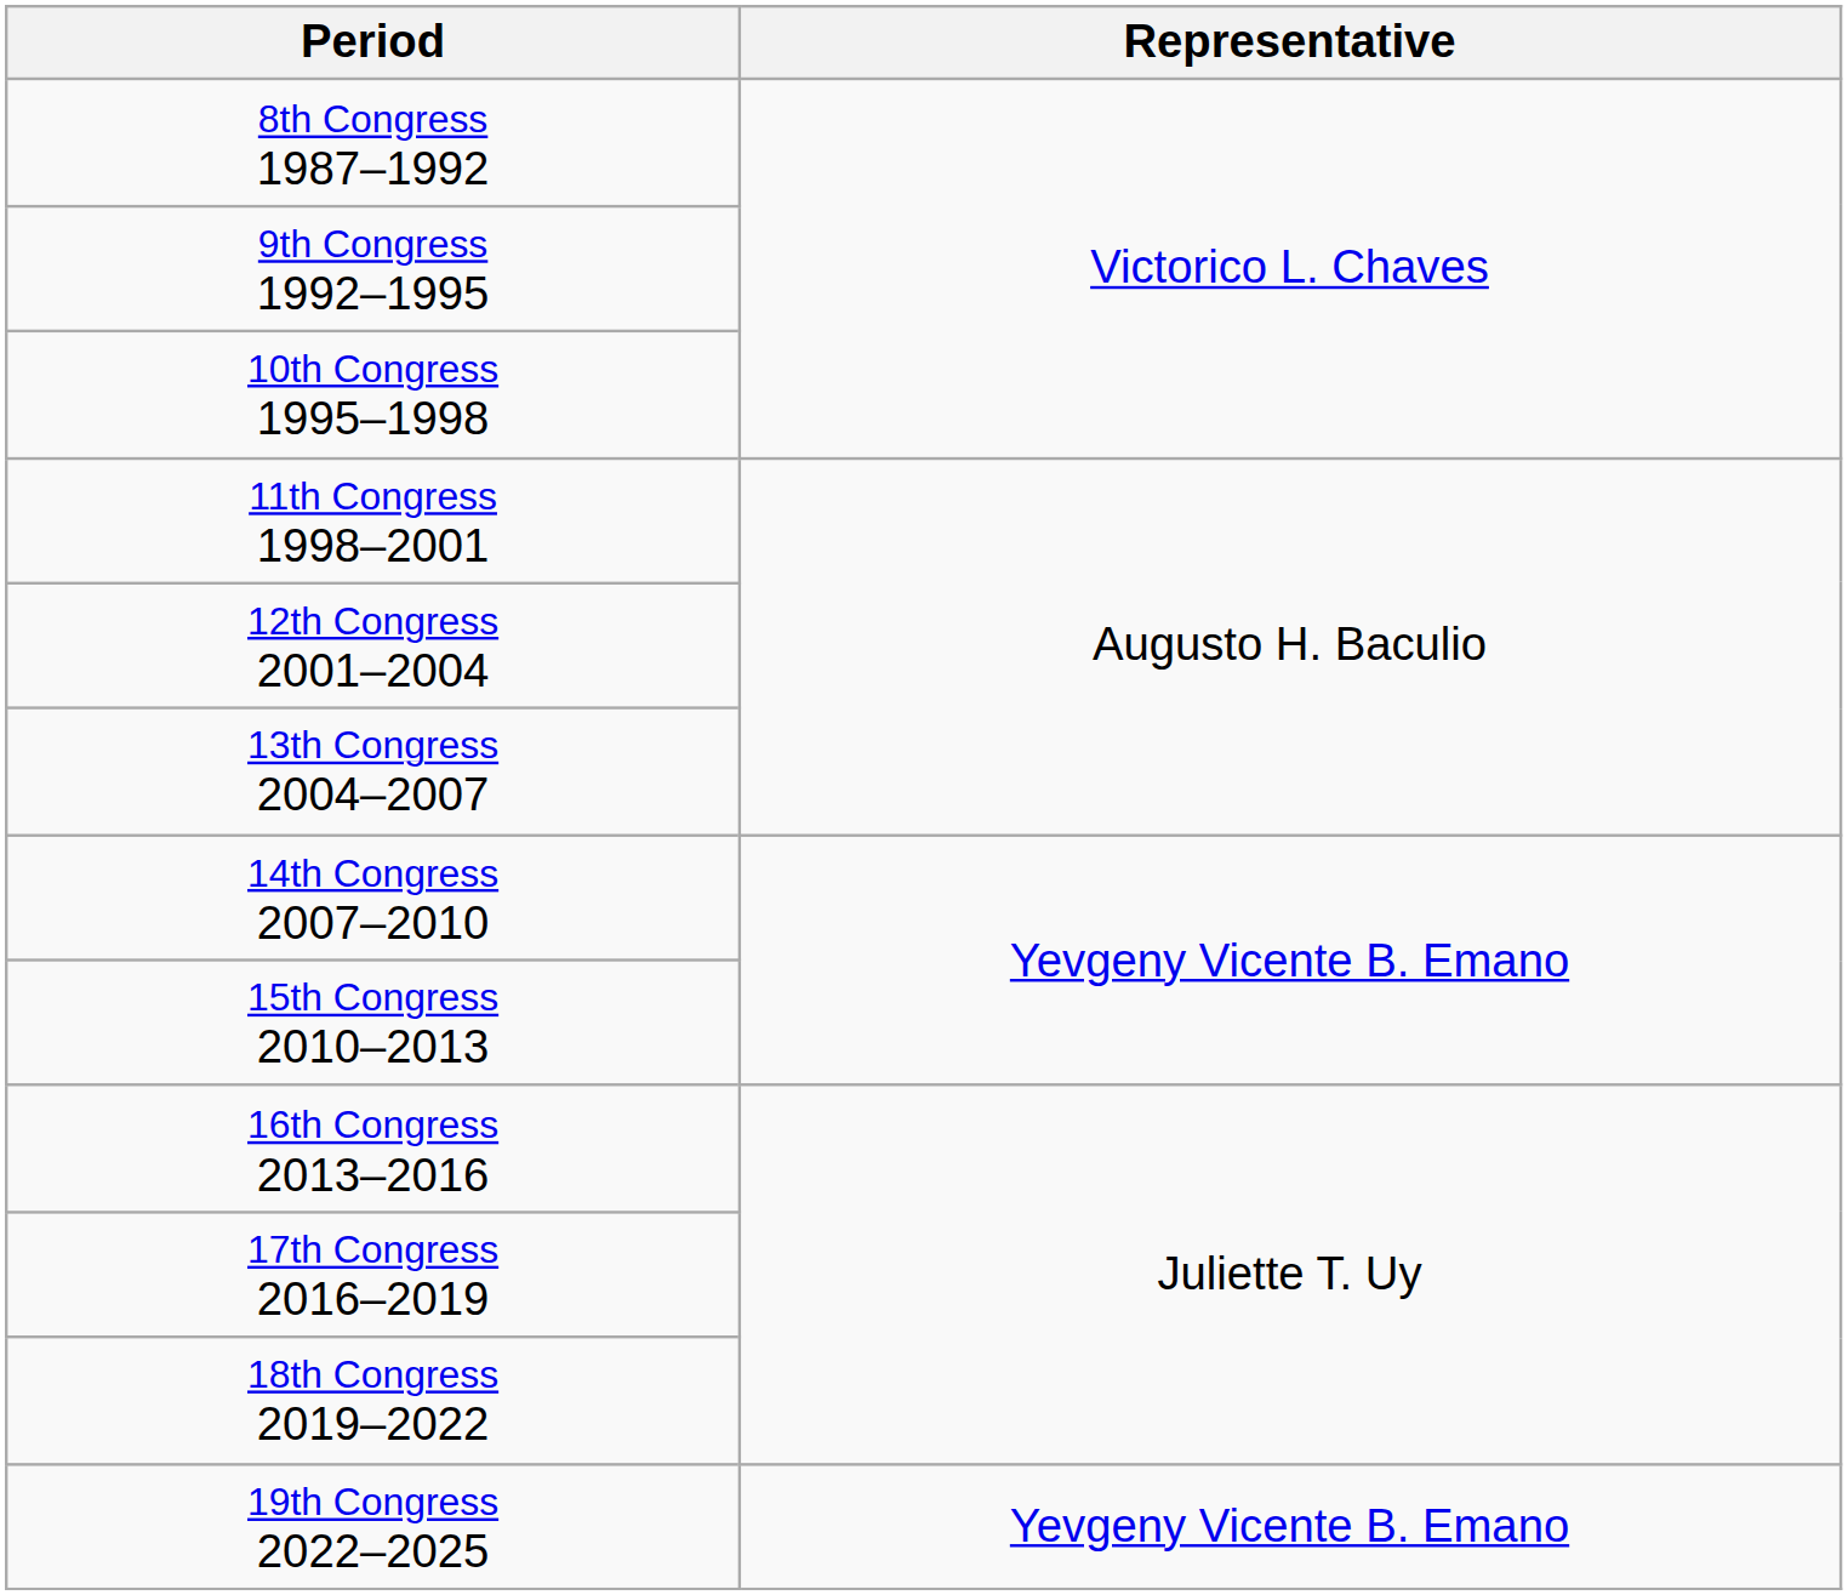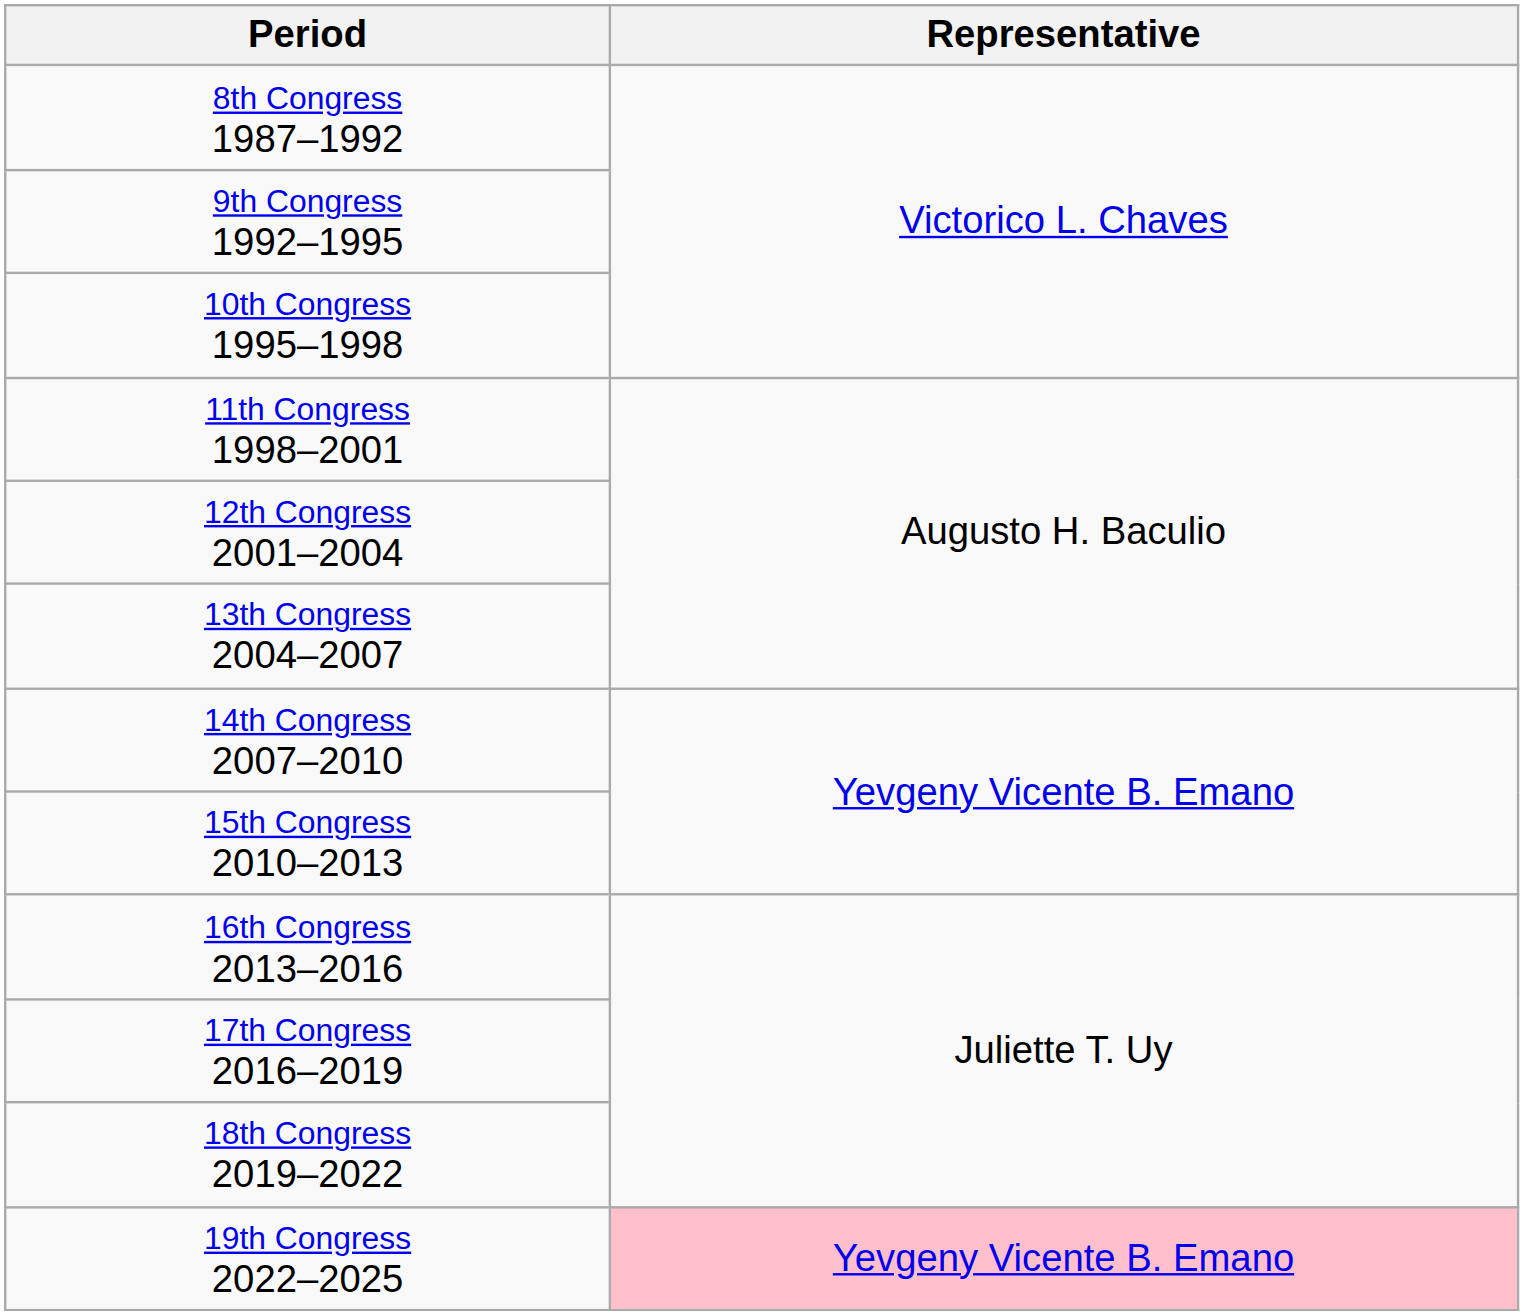19th Congress 2022–2025 | Representative: no background -> pink background
